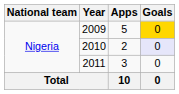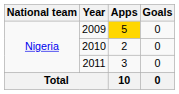2009 | Apps: no background -> gold background
2009 | Goals: gold background -> no background
2010 | Goals: lavender background -> no background
